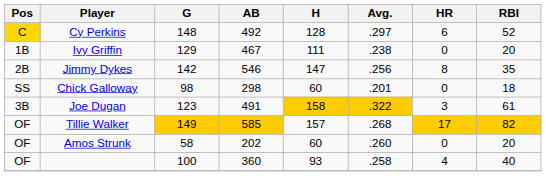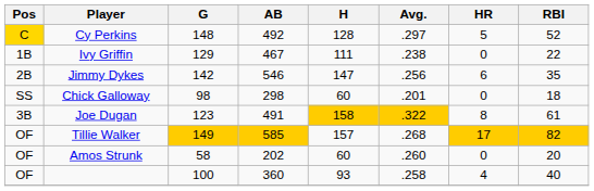Cy Perkins | HR: 6 -> 5
Ivy Griffin | RBI: 20 -> 22
Jimmy Dykes | HR: 8 -> 6
Joe Dugan | HR: 3 -> 8
